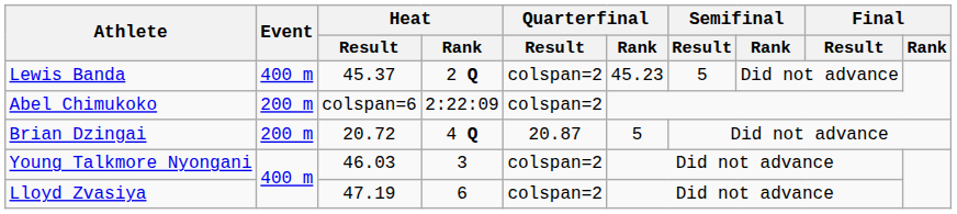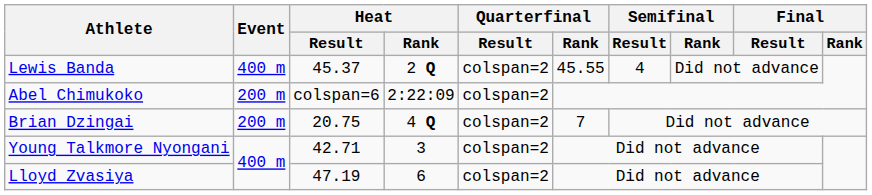Lewis Banda | Quarterfinal / Rank: 45.23 -> 45.55
Lewis Banda | Semifinal / Result: 5 -> 4
Brian Dzingai | Heat / Result: 20.72 -> 20.75
Brian Dzingai | Quarterfinal / Result: 20.87 -> colspan=2
Brian Dzingai | Quarterfinal / Rank: 5 -> 7
Young Talkmore Nyongani | Heat / Result: 46.03 -> 42.71
